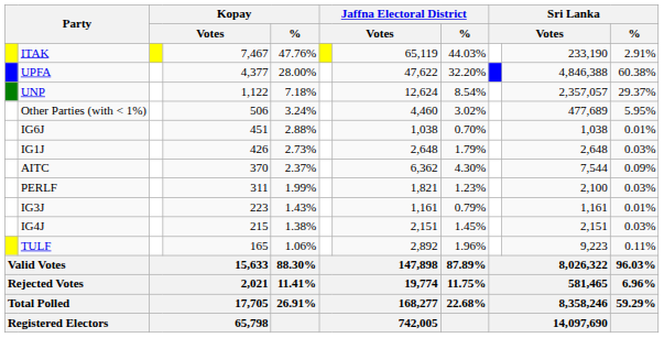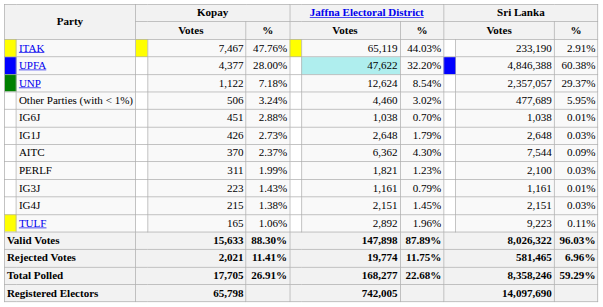UPFA | column 7: no background -> paleturquoise background
